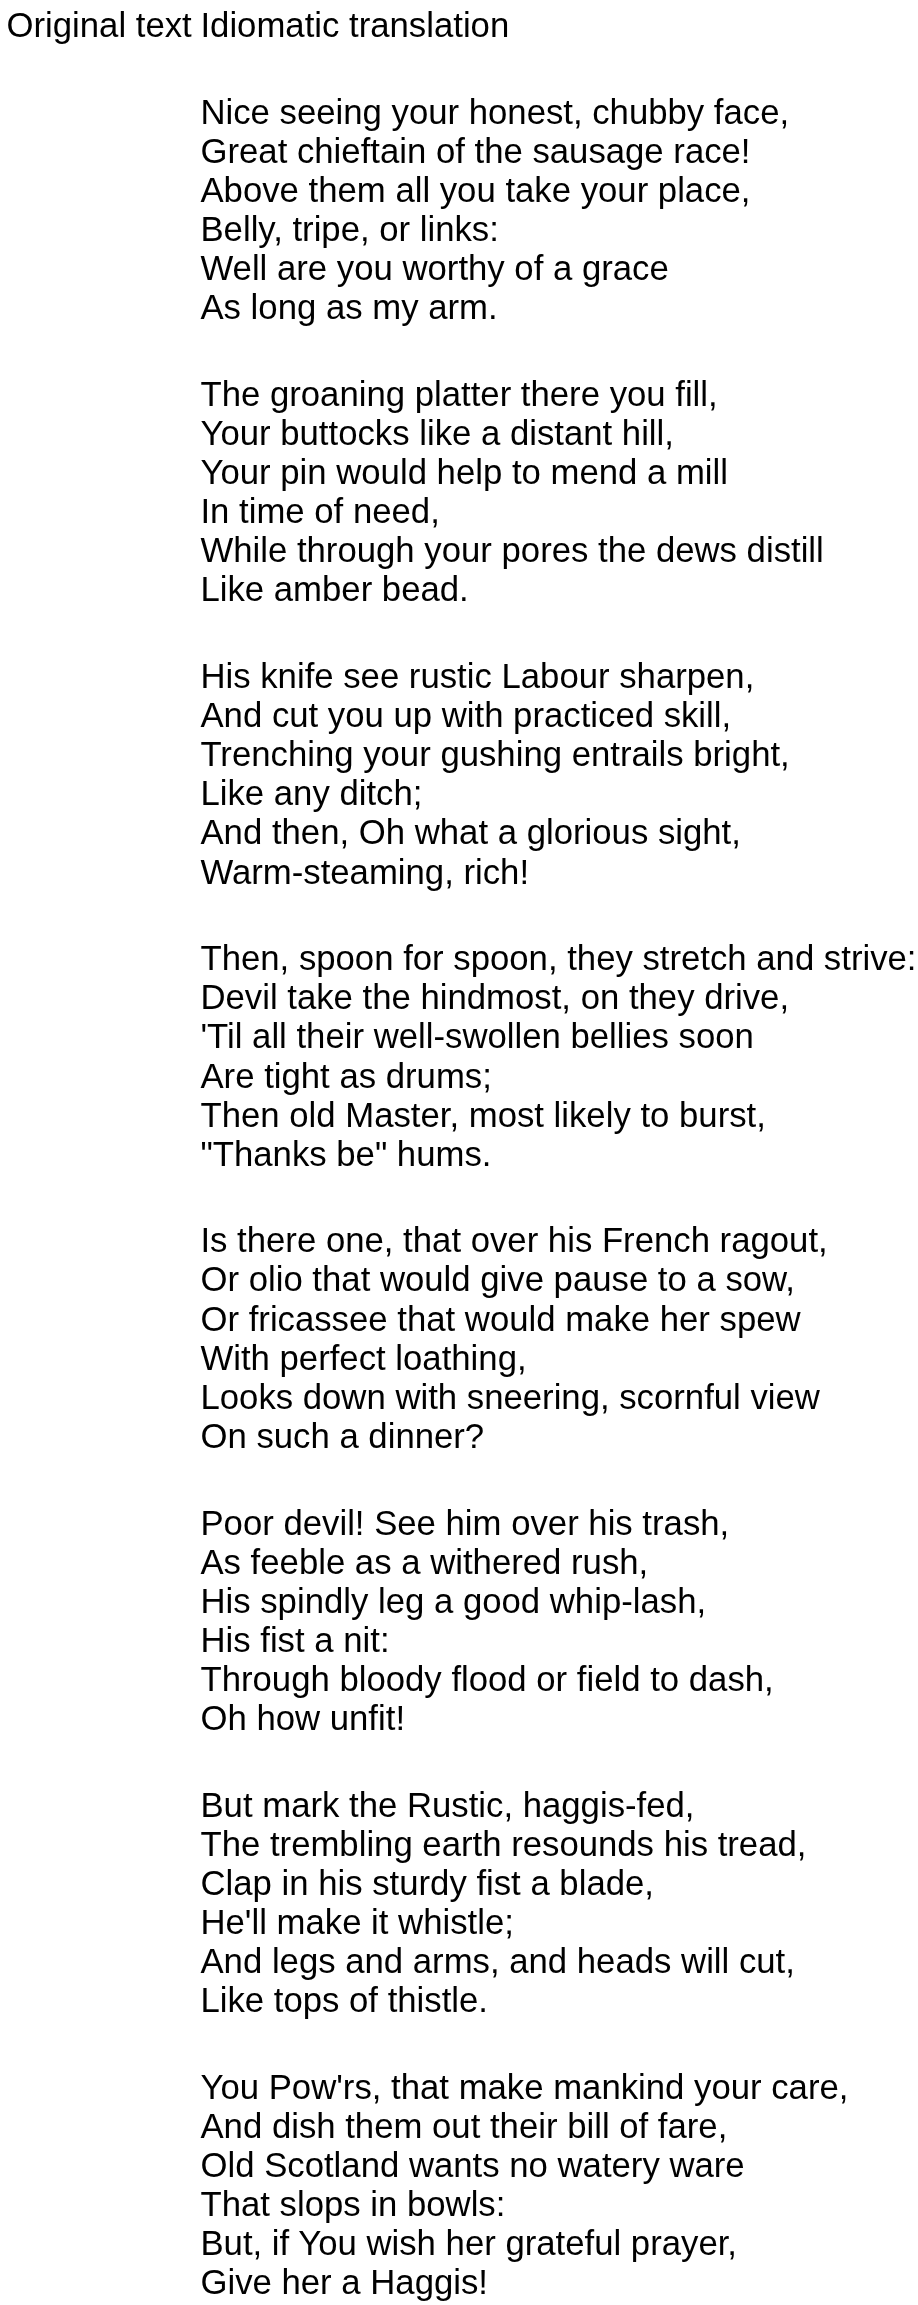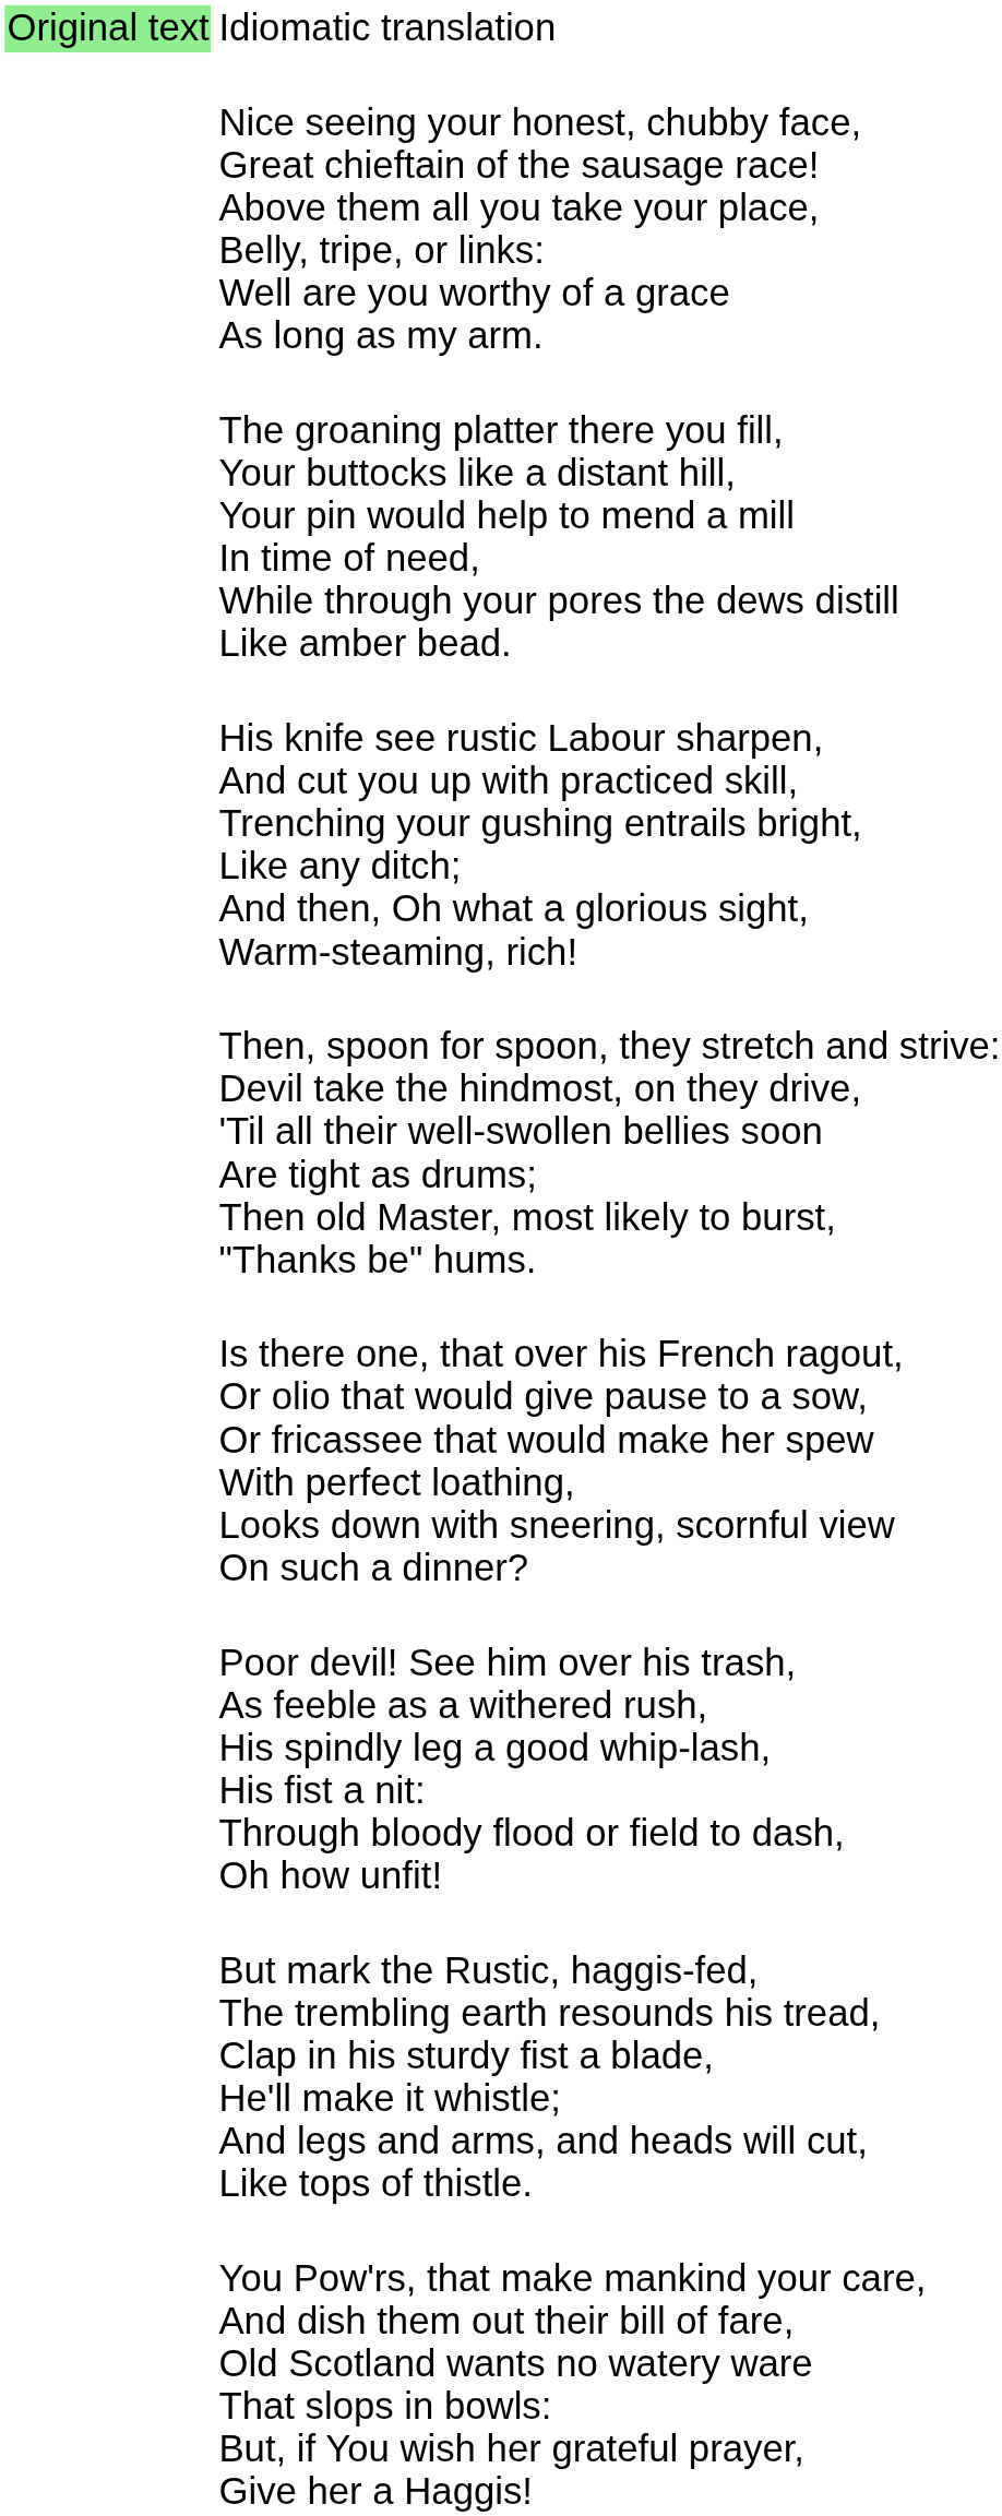Idiomatic translation | column 1: no background -> lightgreen background
